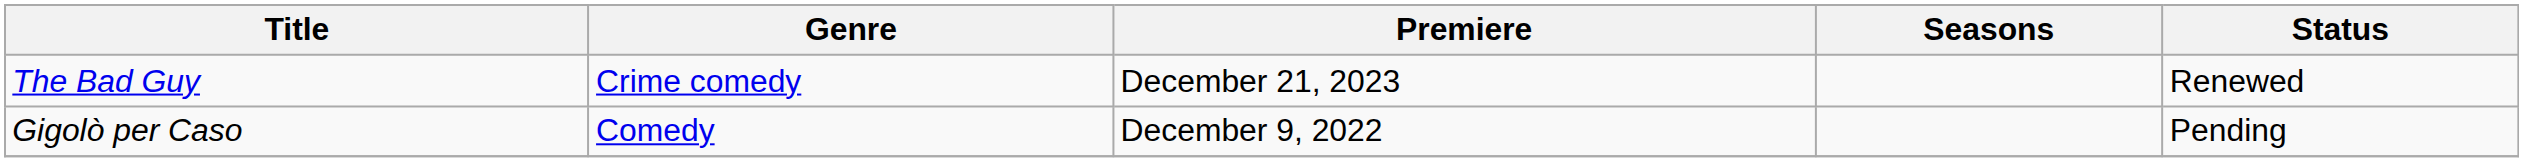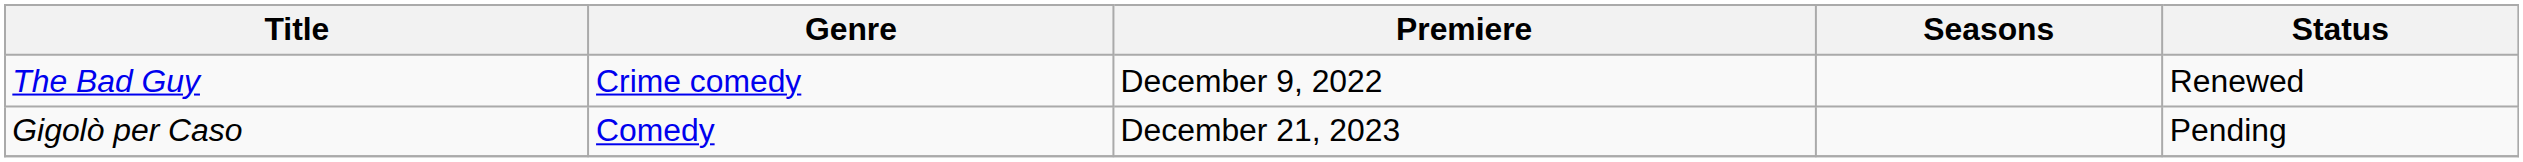The Bad Guy | Premiere: December 21, 2023 -> December 9, 2022
Gigolò per Caso | Premiere: December 9, 2022 -> December 21, 2023
